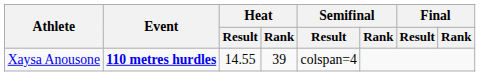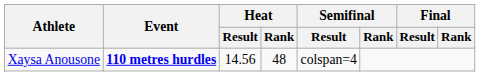Xaysa Anousone | Heat / Result: 14.55 -> 14.56
Xaysa Anousone | Heat / Rank: 39 -> 48
